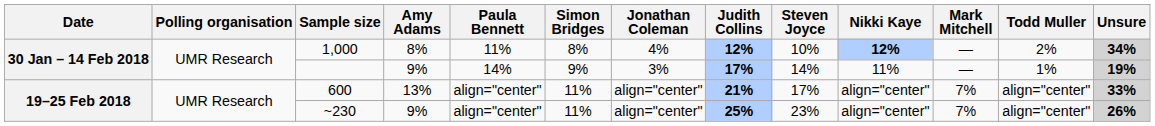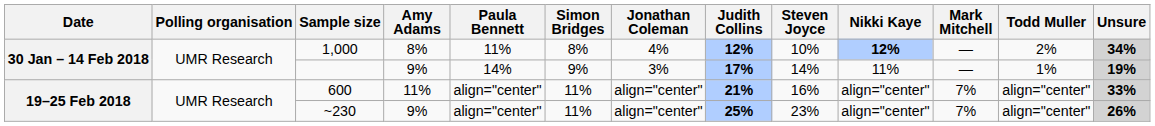600 | Amy Adams: 13% -> 11%
600 | Steven Joyce: 17% -> 16%
